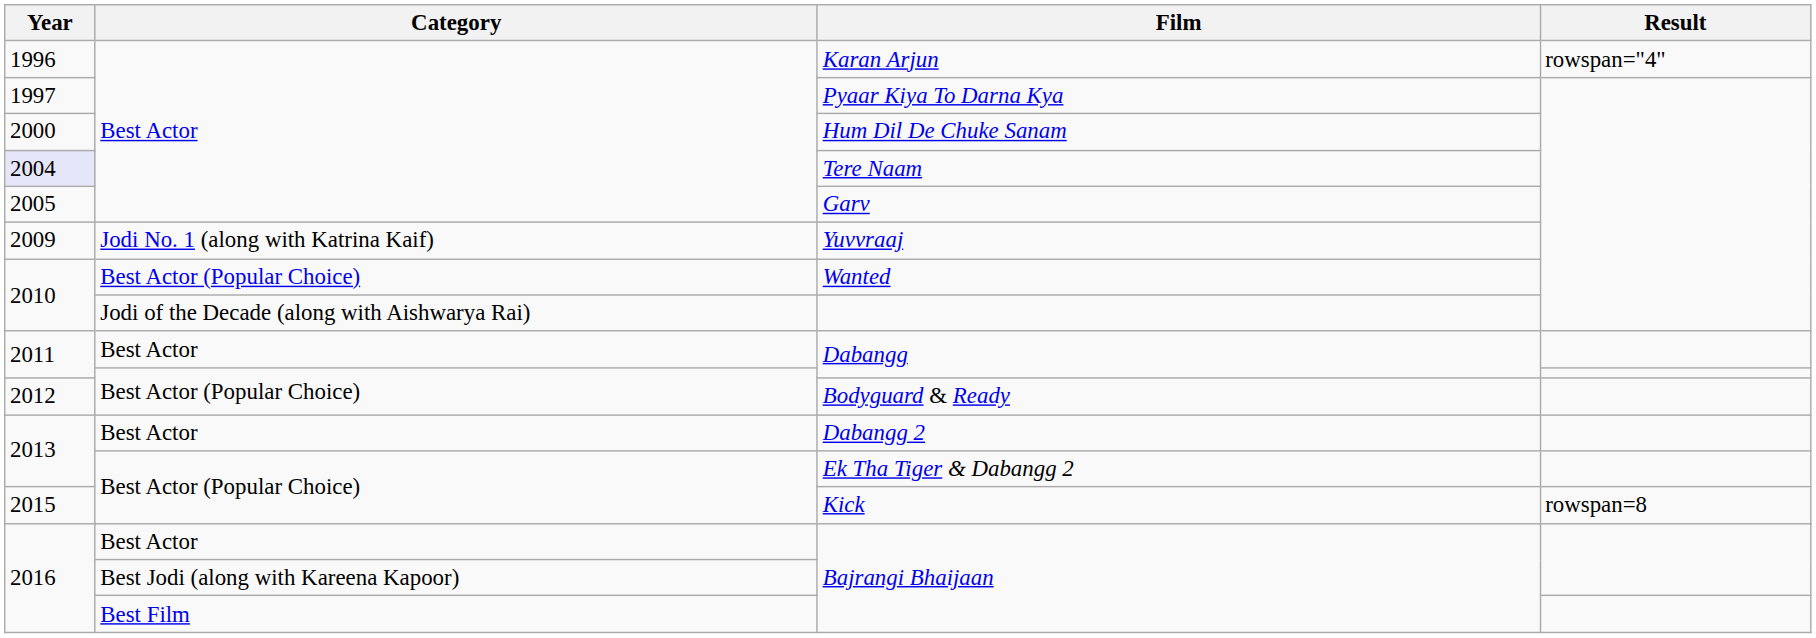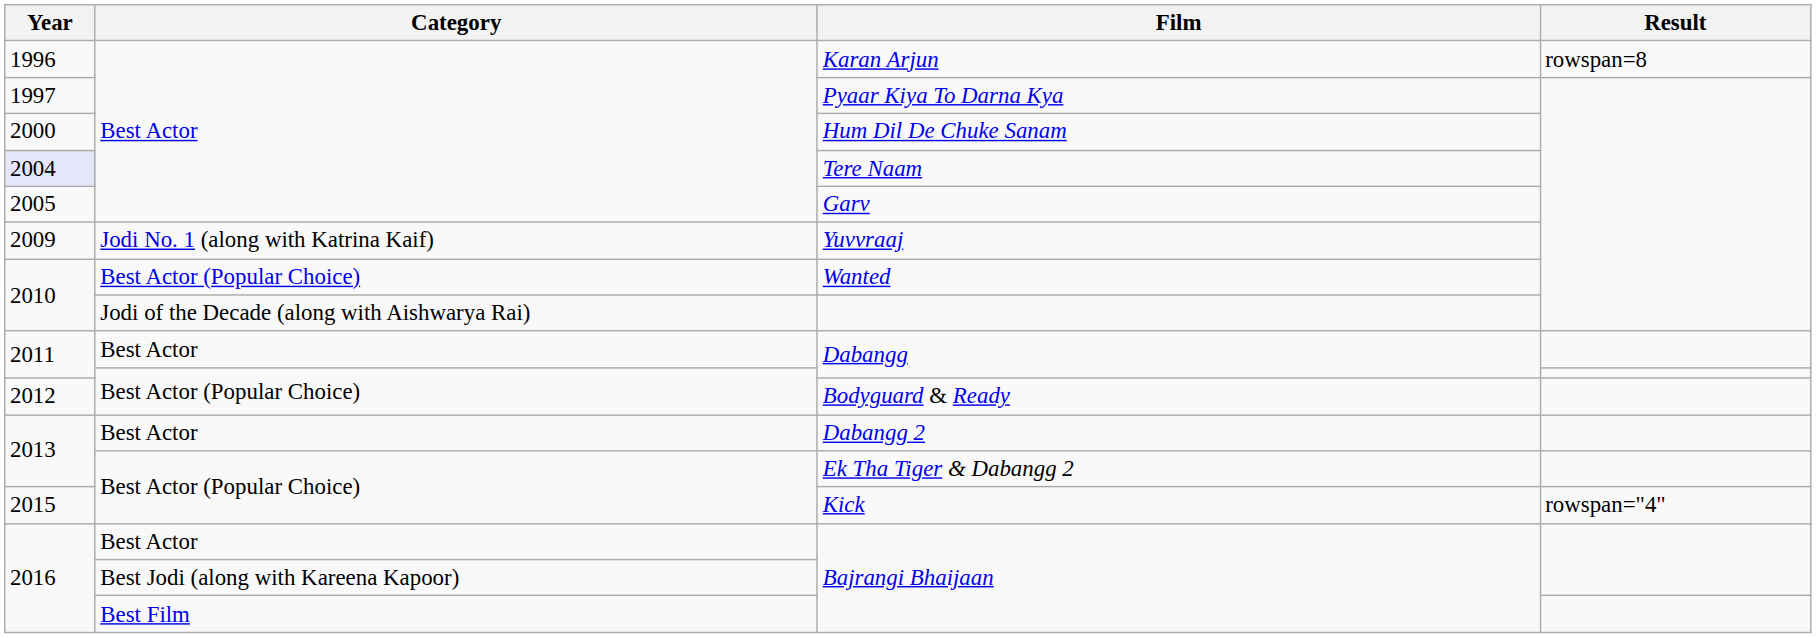Karan Arjun | Result: rowspan="4" -> rowspan=8
Kick | Result: rowspan=8 -> rowspan="4"
